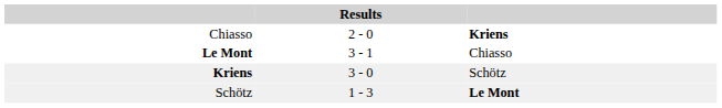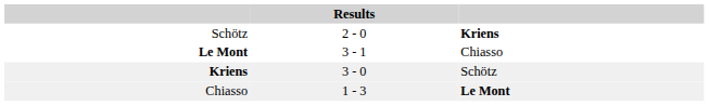row 2 | column 1: Chiasso -> Schötz
row 5 | column 1: Schötz -> Chiasso
